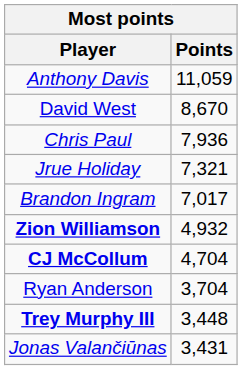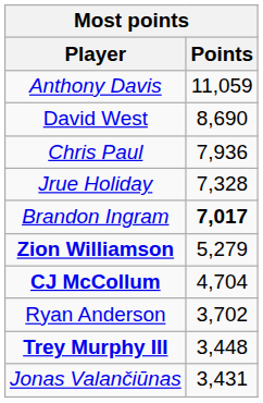David West | Points: 8,670 -> 8,690
Jrue Holiday | Points: 7,321 -> 7,328
Brandon Ingram | Points: normal -> bold
Zion Williamson | Points: 4,932 -> 5,279
Ryan Anderson | Points: 3,704 -> 3,702
